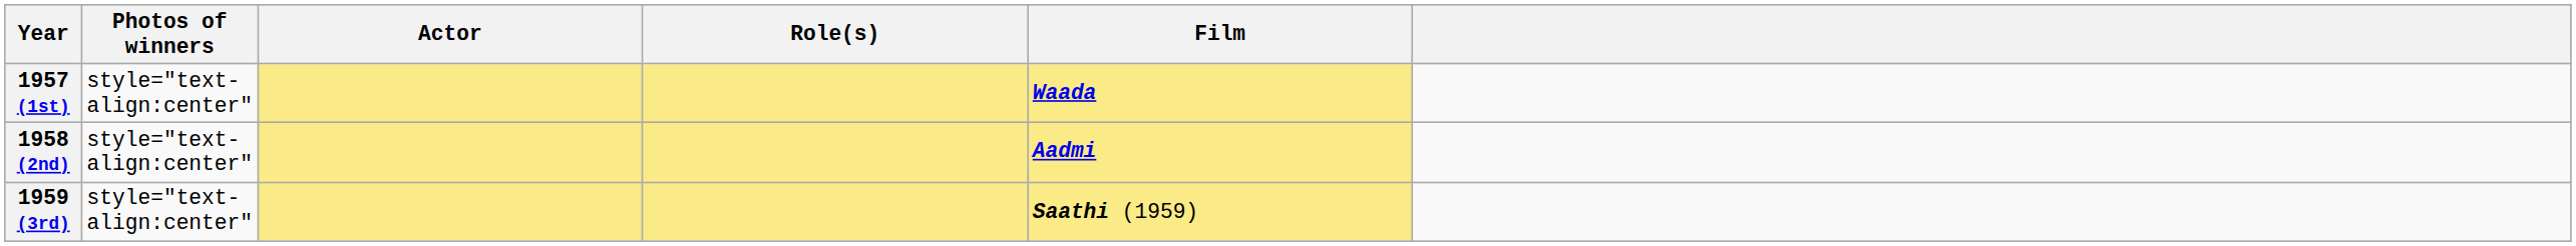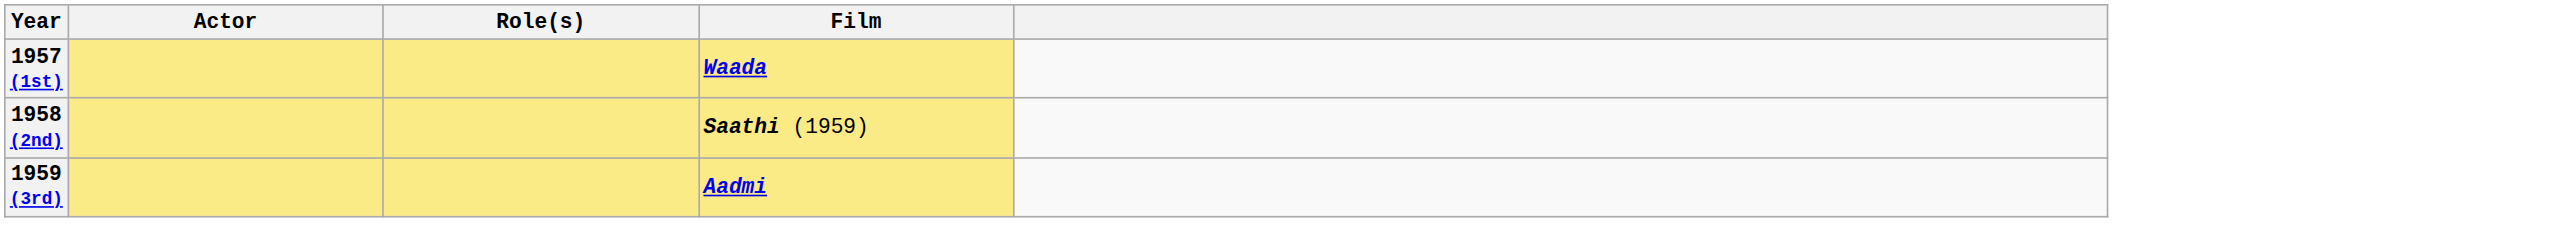- column: Photos of winners | style="text-align:center" | style="text-align:center" | style="text-align:center"
1958 (2nd) | Film: Aadmi -> Saathi (1959)
1959 (3rd) | Film: Saathi (1959) -> Aadmi
